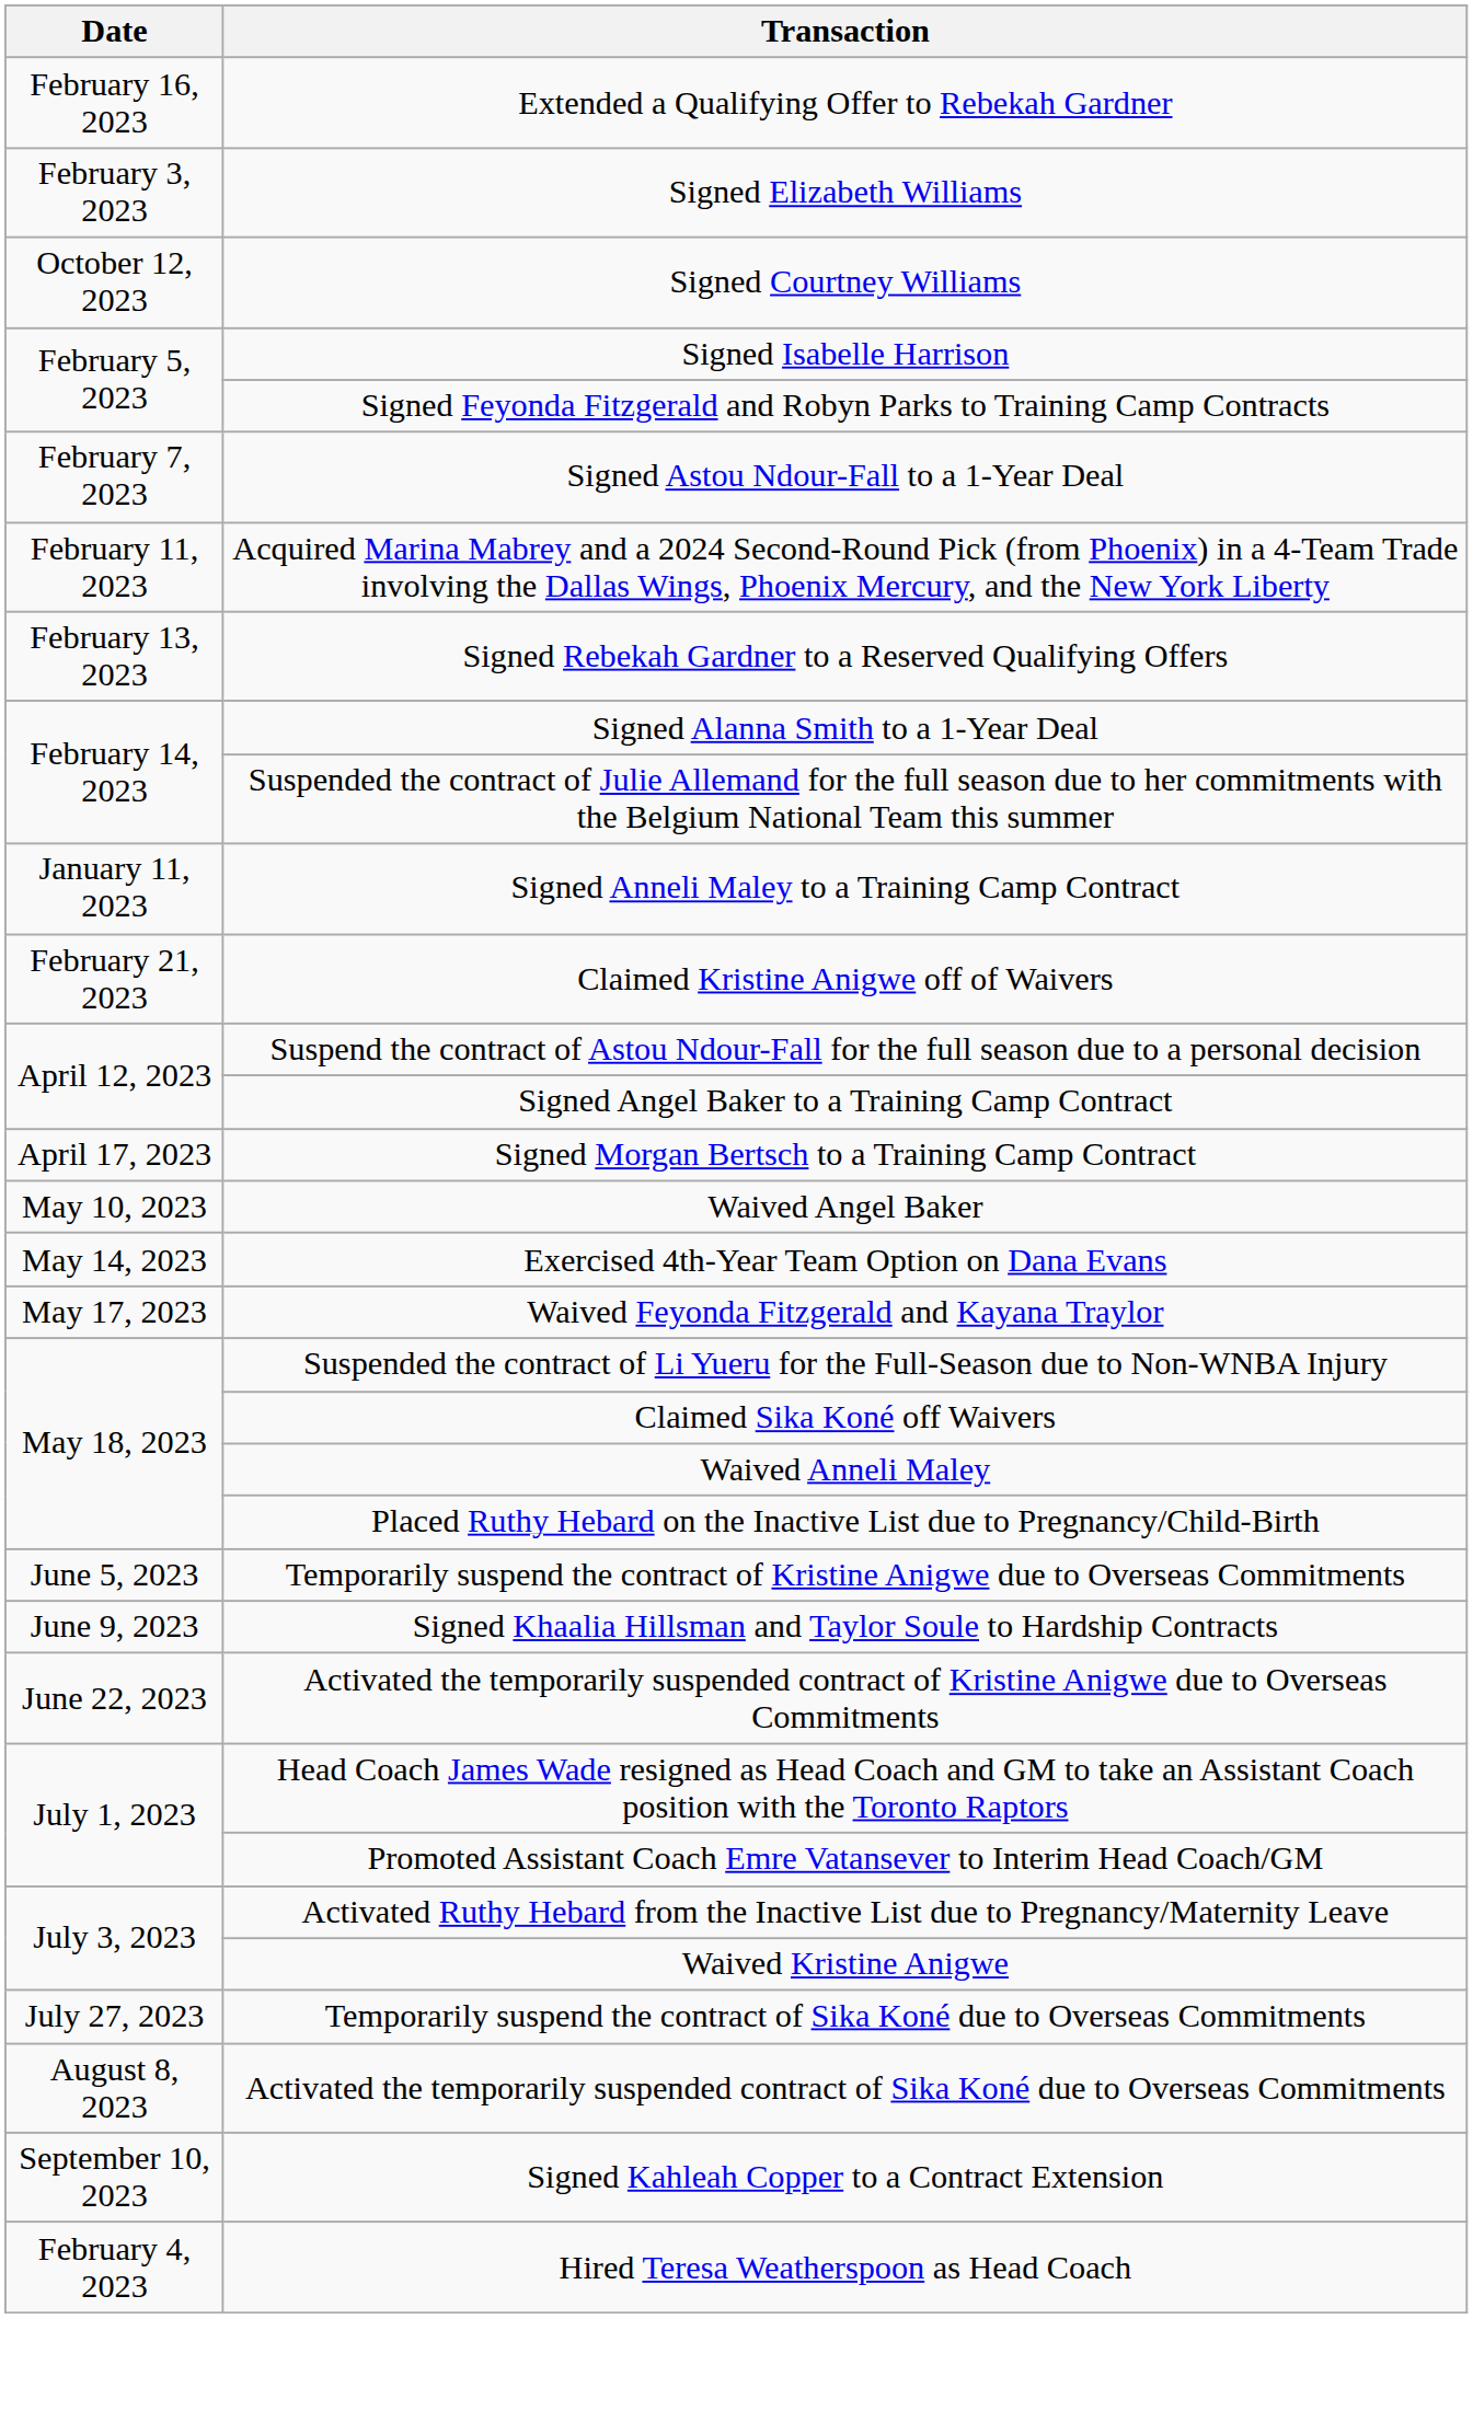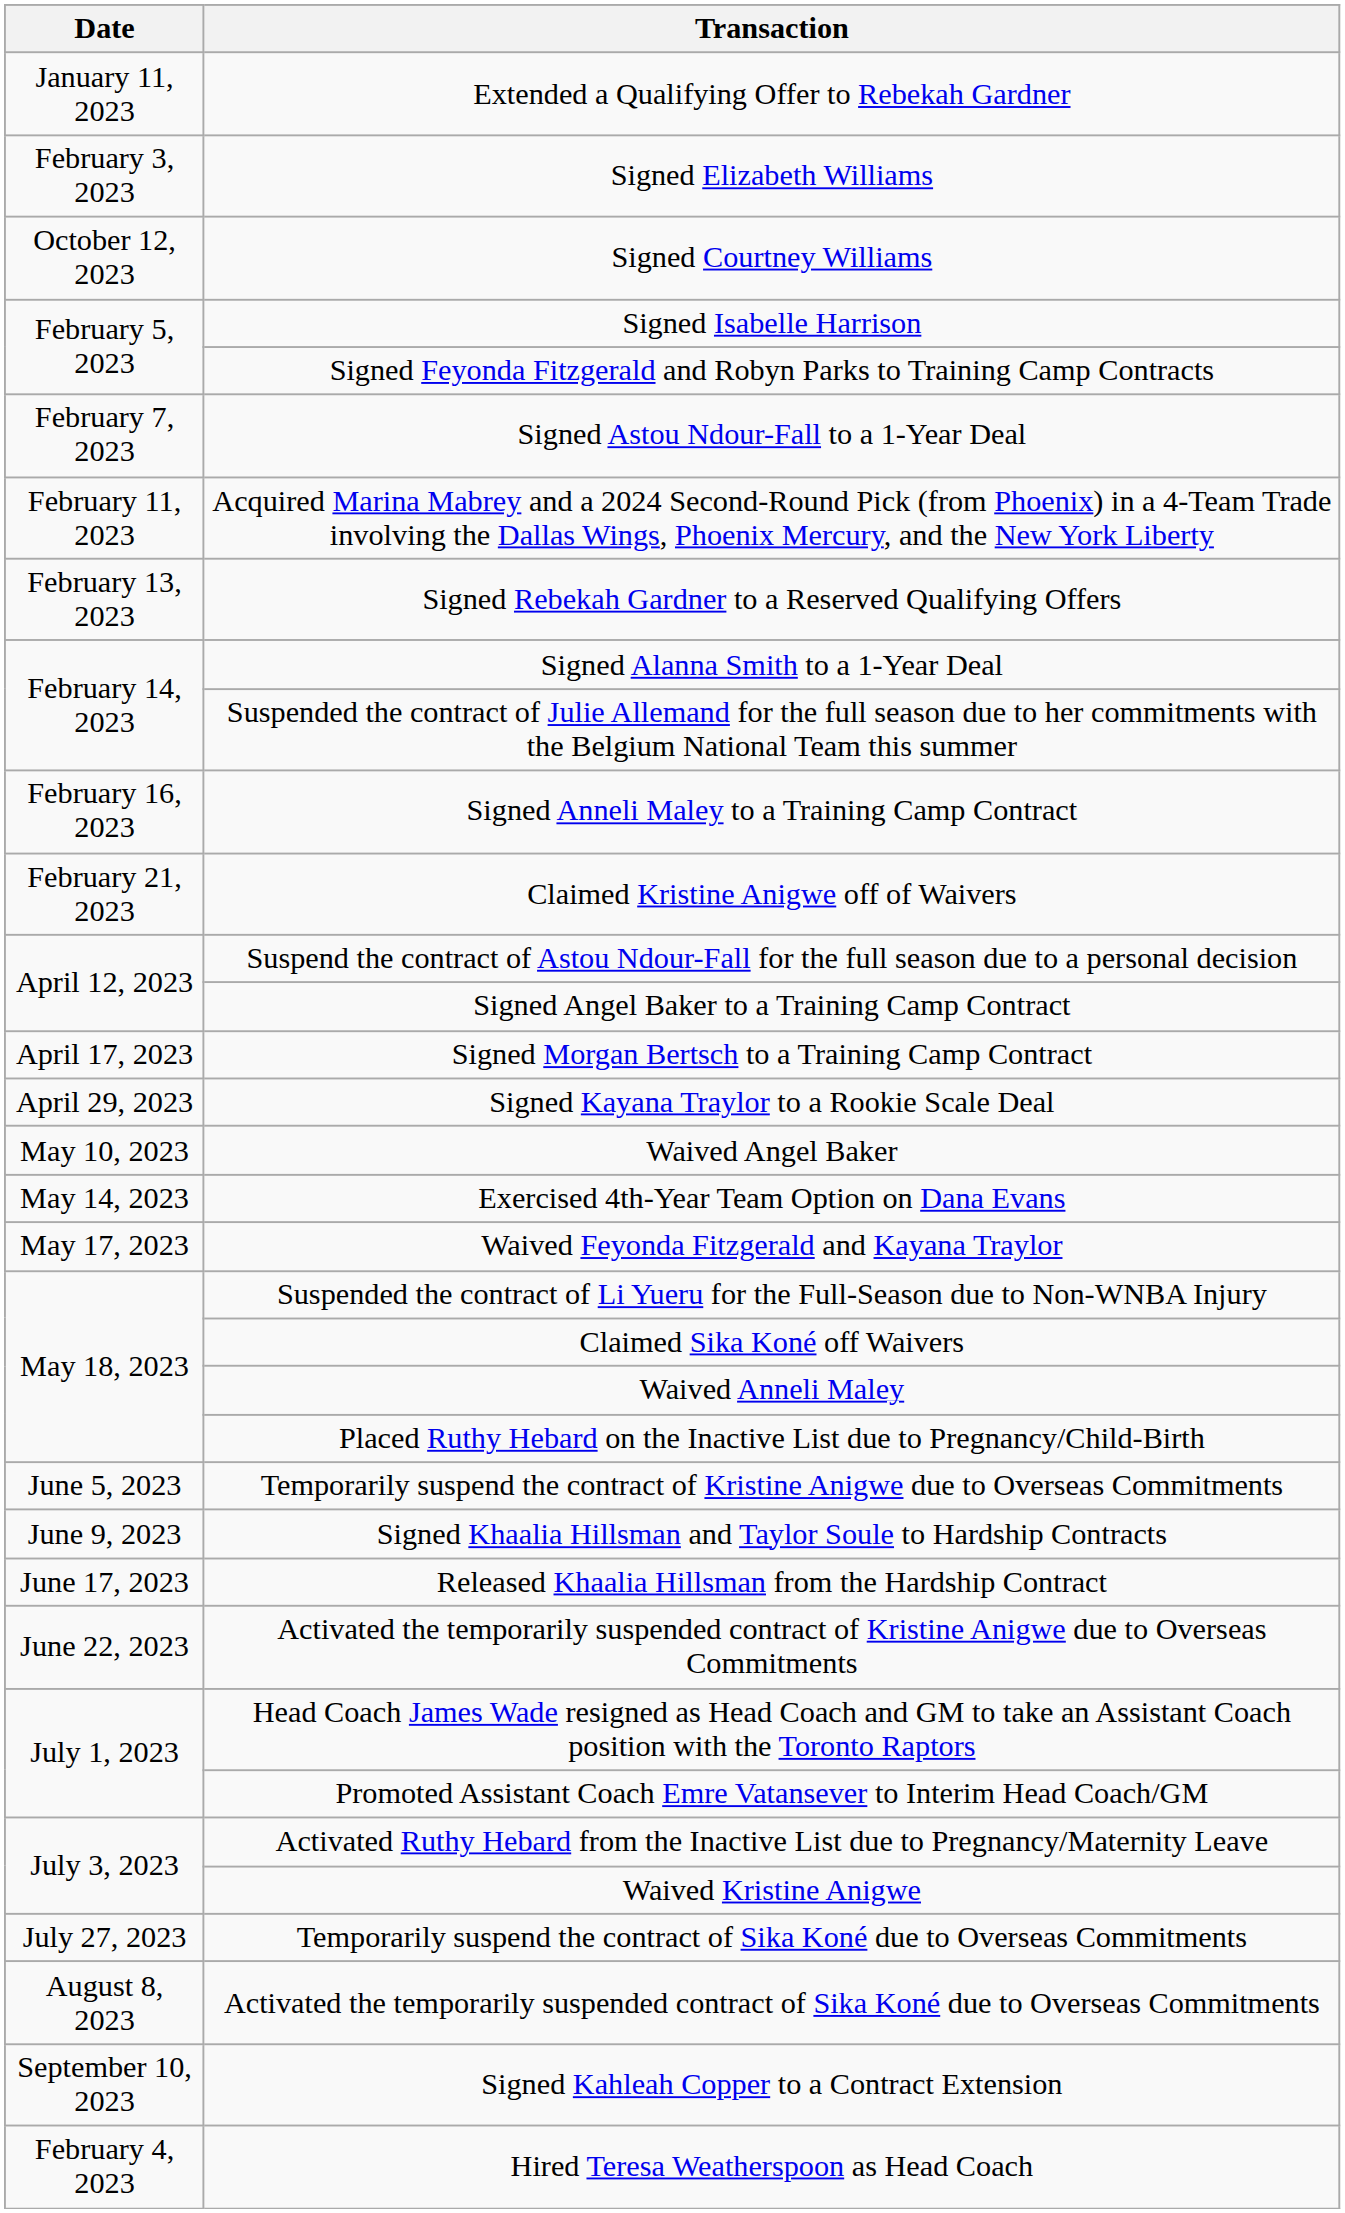Extended a Qualifying Offer to Rebekah Gardner | Date: February 16, 2023 -> January 11, 2023
Signed Anneli Maley to a Training Camp Contract | Date: January 11, 2023 -> February 16, 2023
+ row: April 29, 2023 | Signed Kayana Traylor to a Rookie Scale Deal
+ row: June 17, 2023 | Released Khaalia Hillsman from the Hardship Contract
